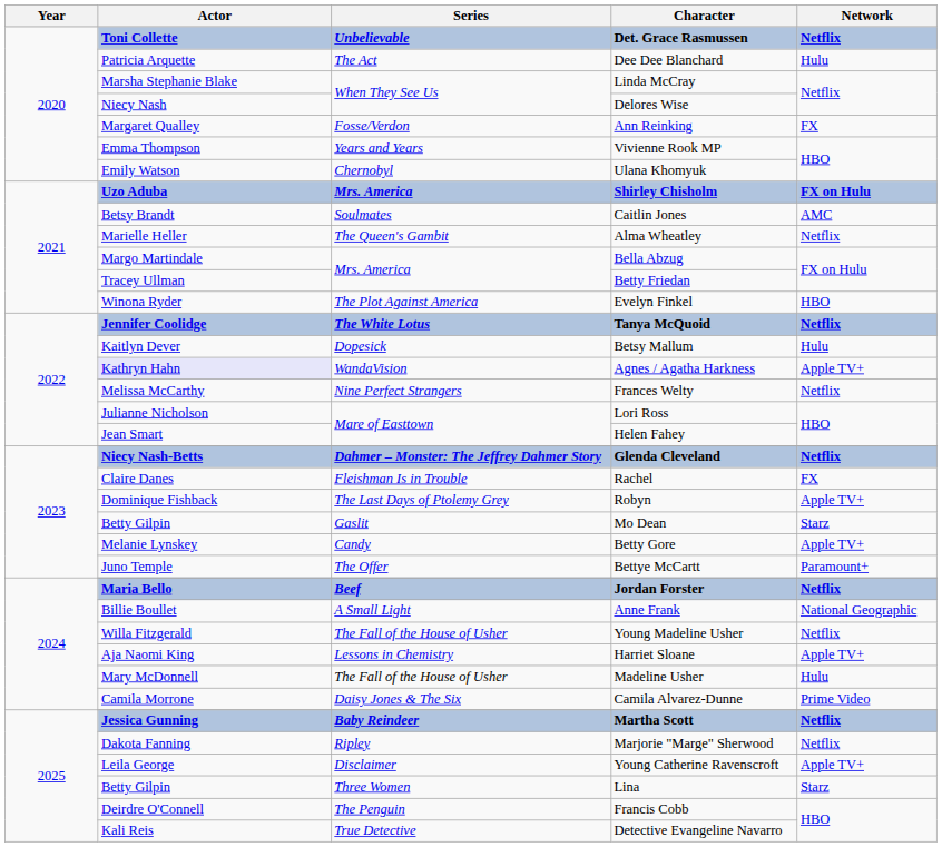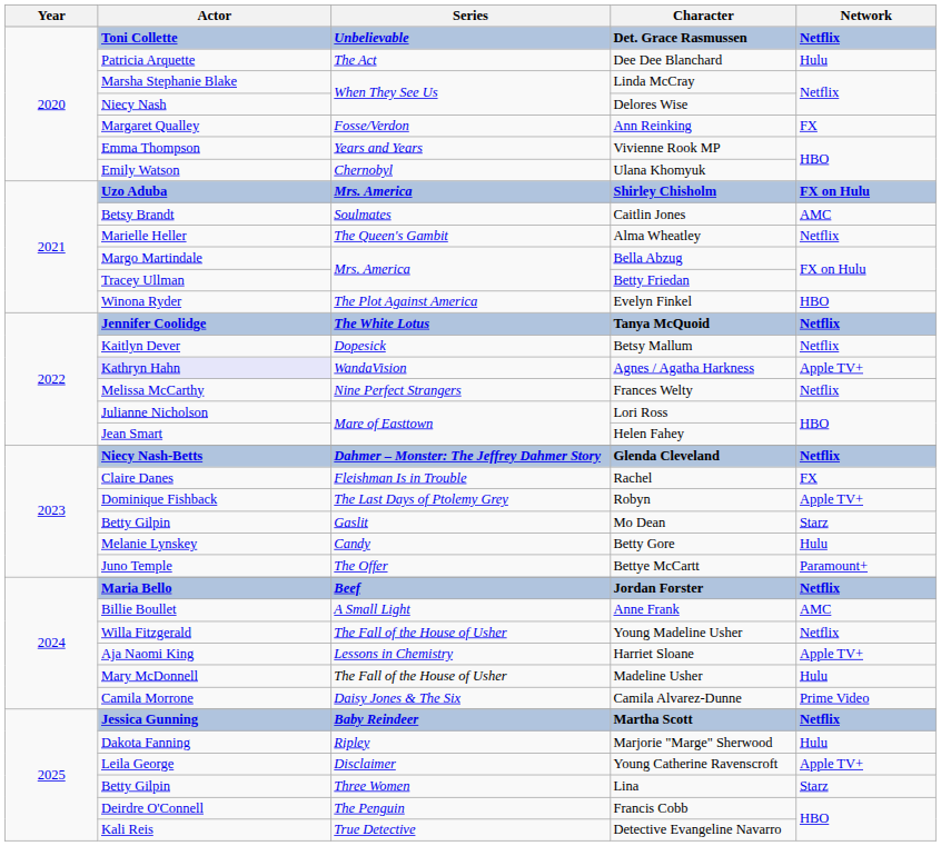Betsy Mallum | Network: Hulu -> Netflix
Betty Gore | Network: Apple TV+ -> Hulu
Anne Frank | Network: National Geographic -> AMC
Marjorie "Marge" Sherwood | Network: Netflix -> Hulu
